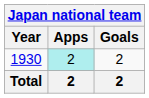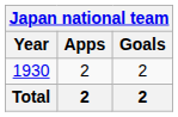1930 | Apps: paleturquoise background -> no background
